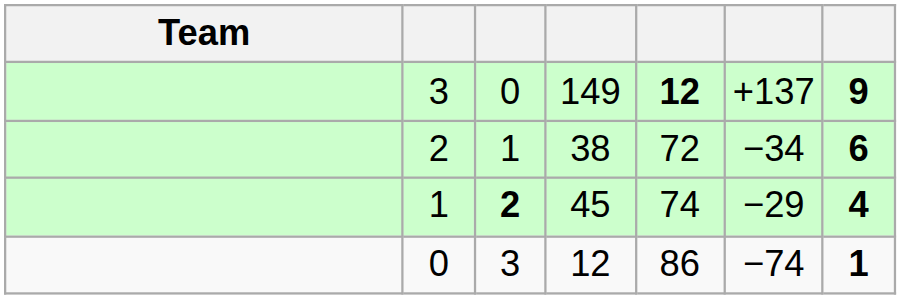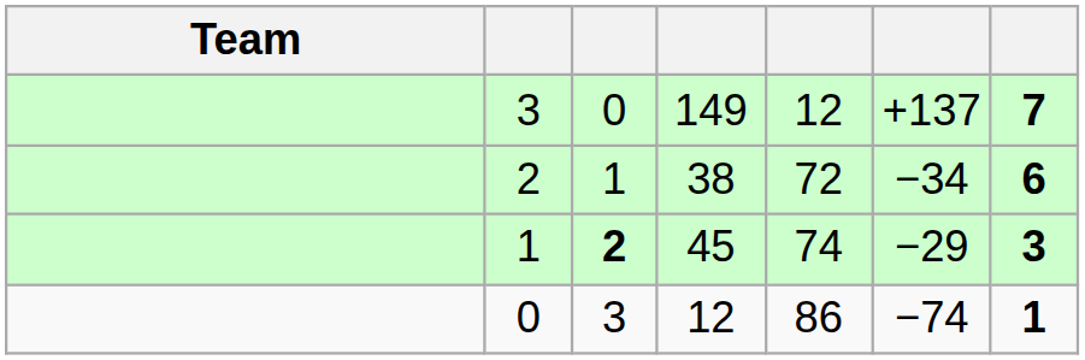row 2 | column 5: bold -> normal
row 2 | column 7: 9 -> 7
row 4 | column 7: 4 -> 3
